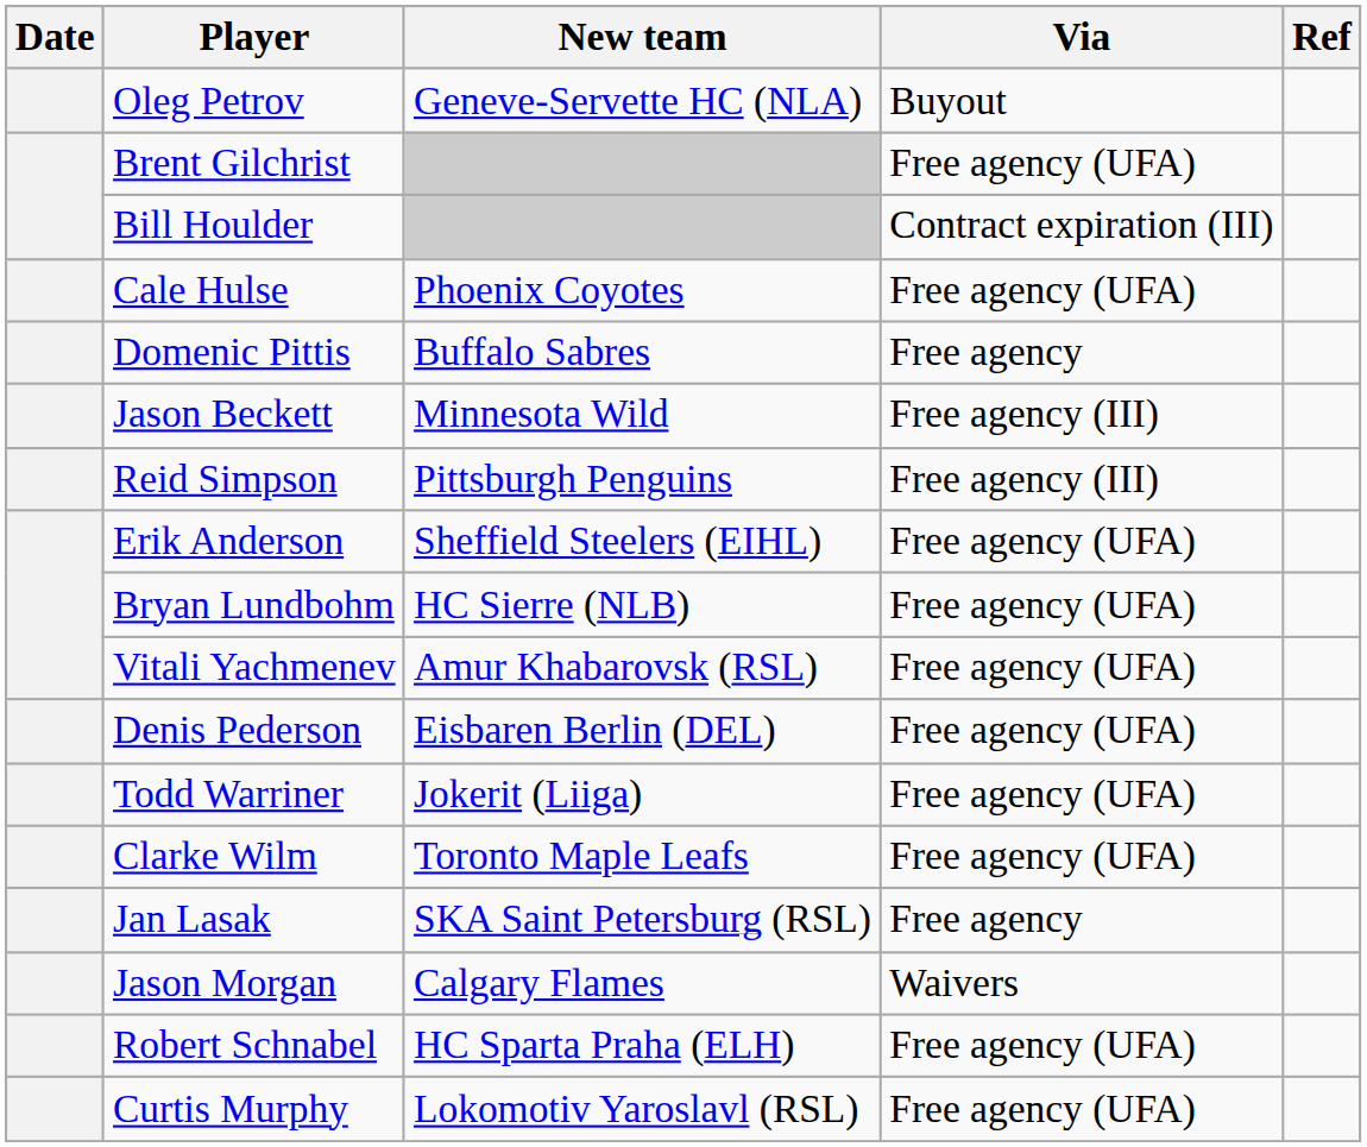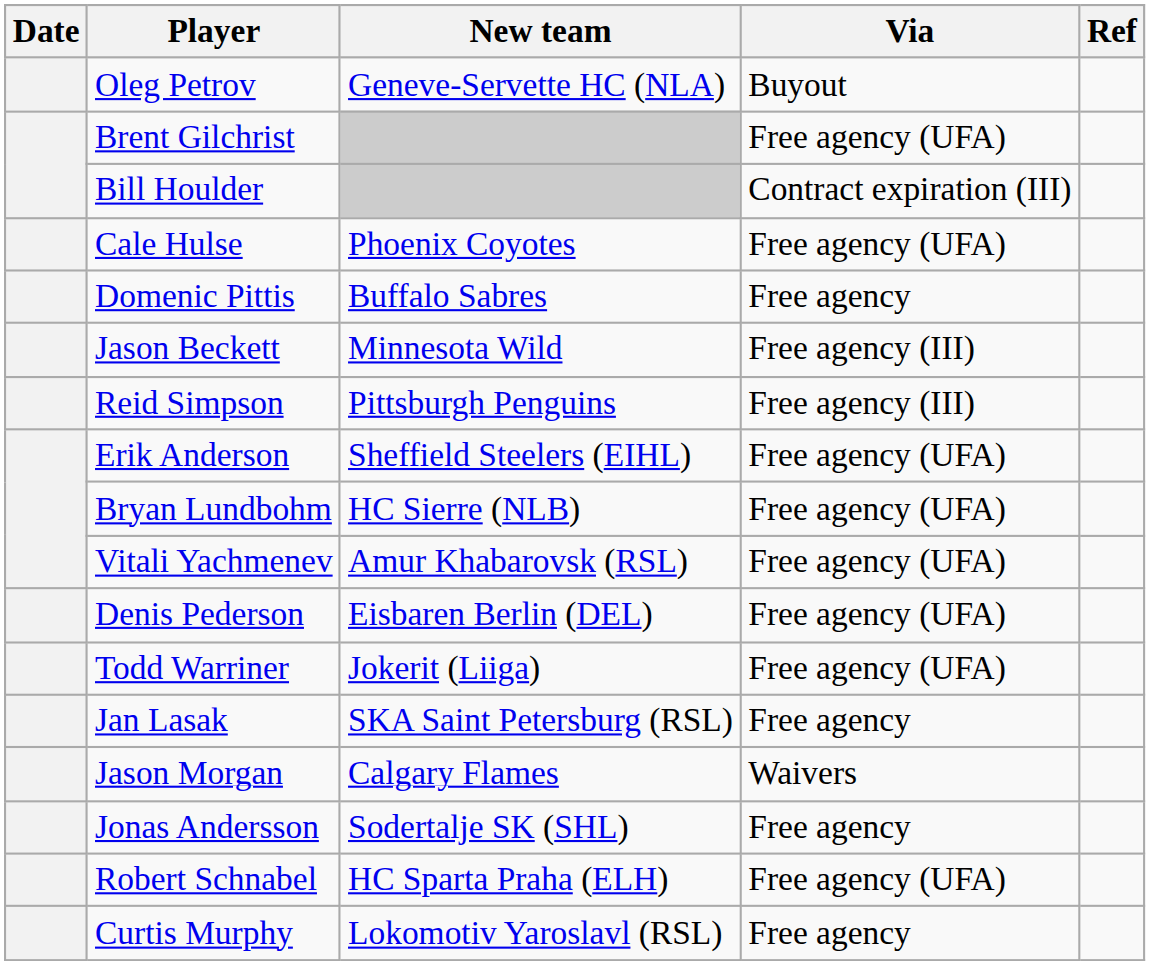- row: Clarke Wilm | Toronto Maple Leafs | Free agency (UFA)
+ row: Jonas Andersson | Sodertalje SK (SHL) | Free agency
Curtis Murphy | Via: Free agency (UFA) -> Free agency
